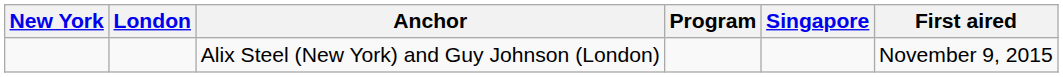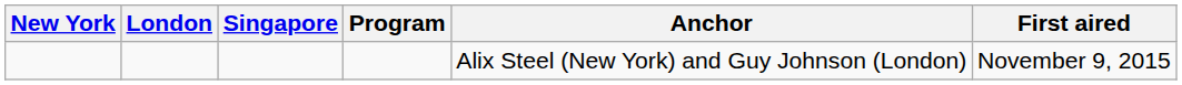columns swapped: Singapore <-> Anchor
